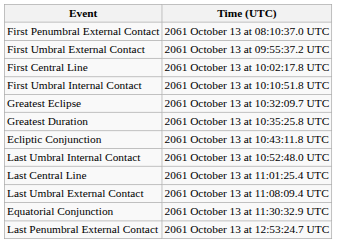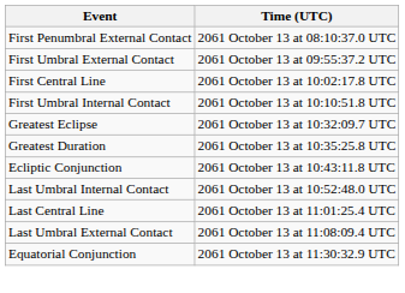- row: Last Penumbral External Contact | 2061 October 13 at 12:53:24.7 UTC
